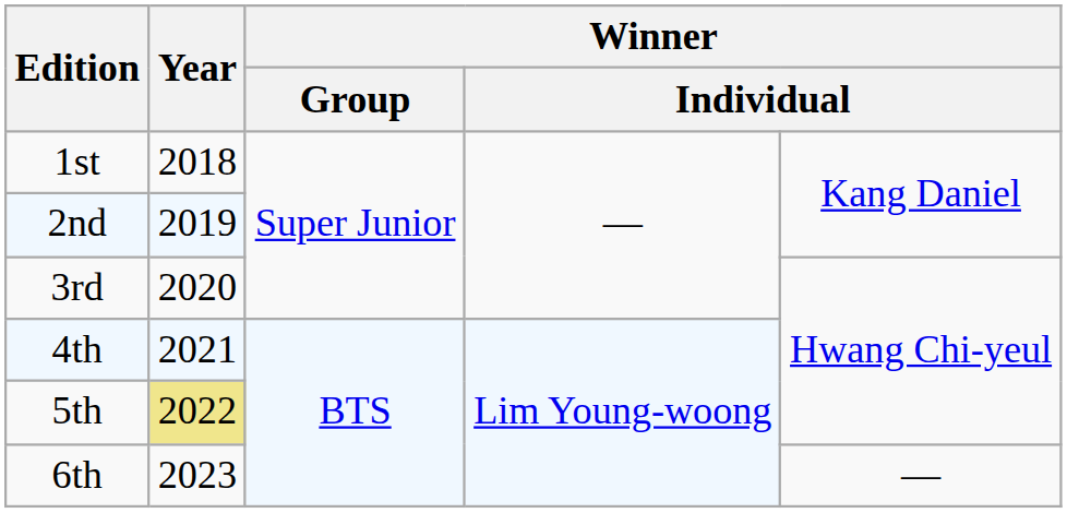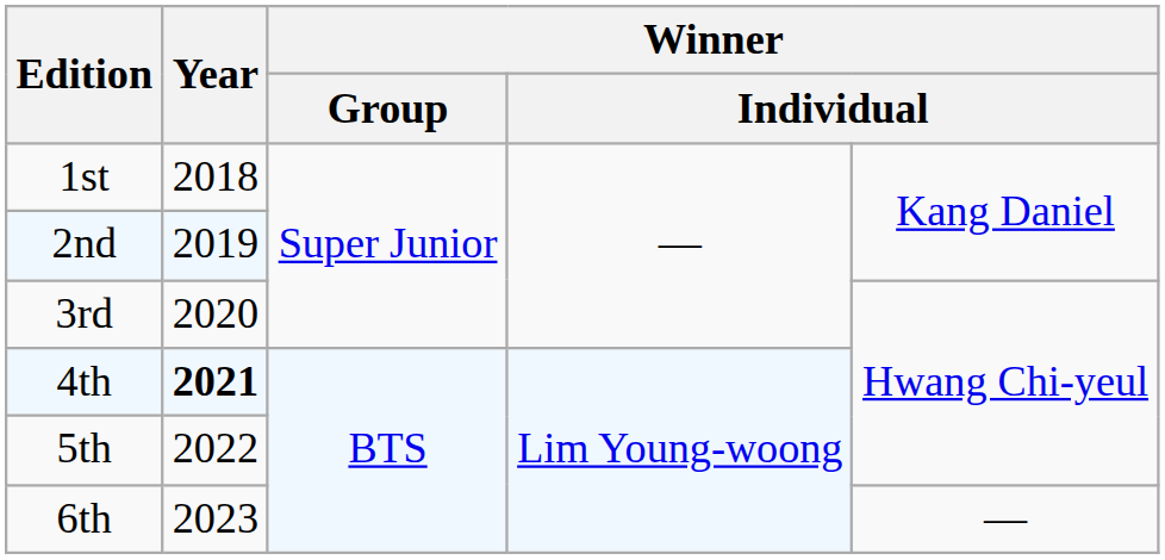4th | Year: normal -> bold
5th | Year: khaki background -> no background
